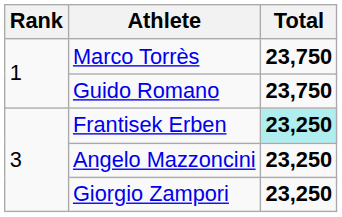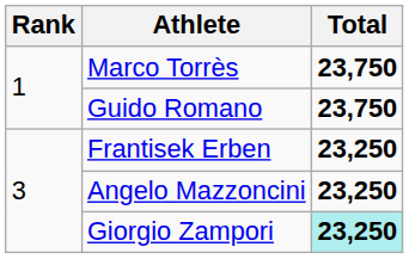Frantisek Erben | Total: paleturquoise background -> no background
Giorgio Zampori | Total: no background -> paleturquoise background
